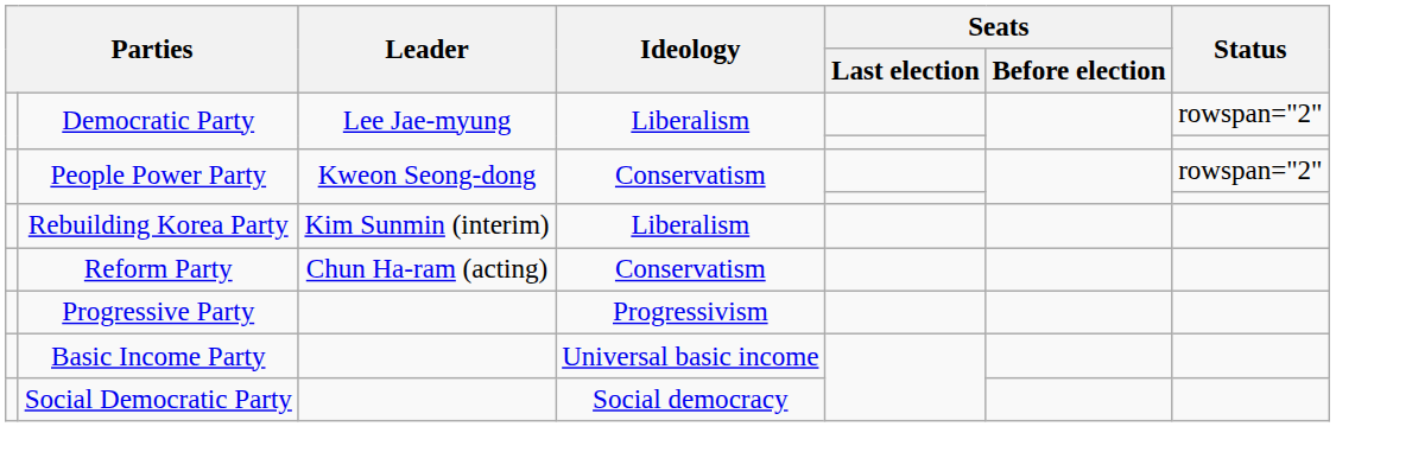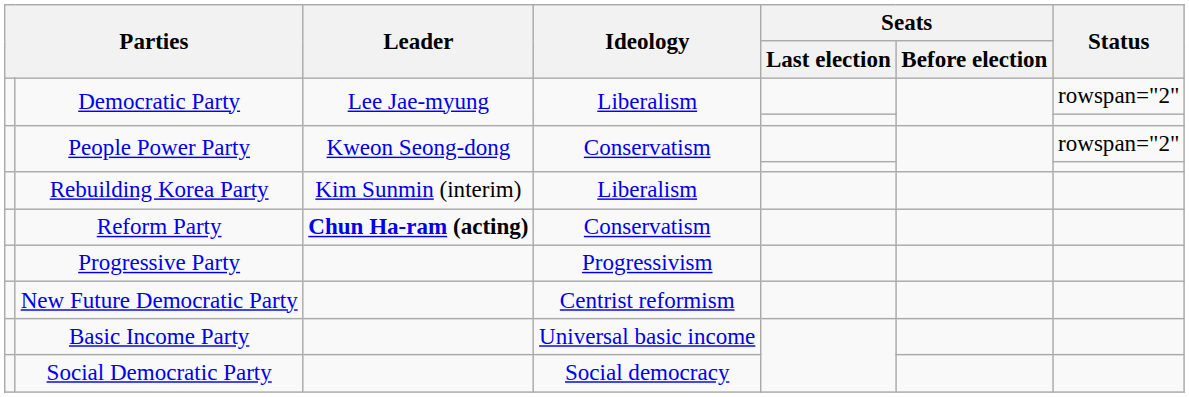Reform Party | Leader: normal -> bold
+ row: New Future Democratic Party | Centrist reformism
